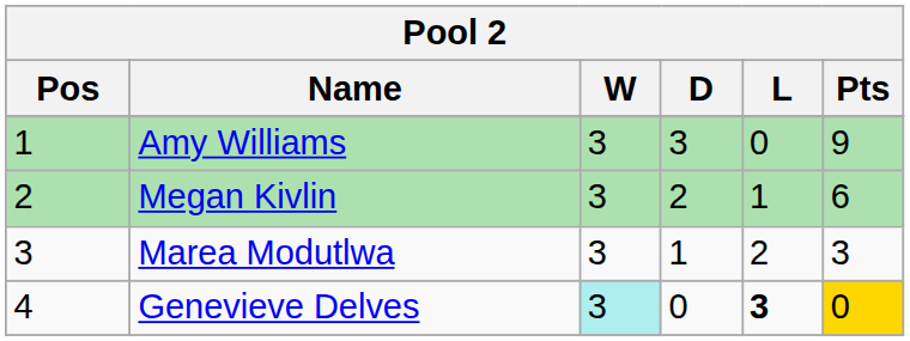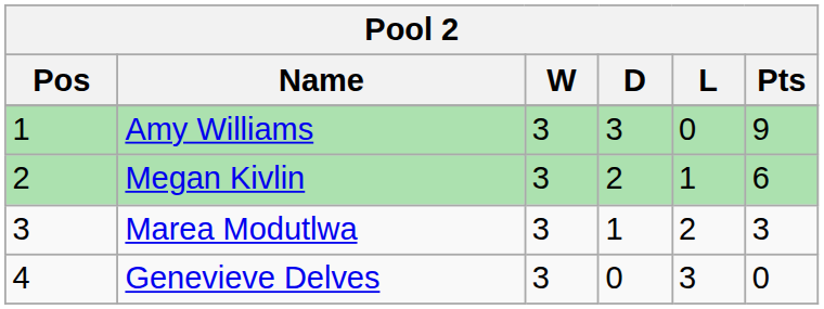Genevieve Delves | W: paleturquoise background -> no background
Genevieve Delves | L: bold -> normal
Genevieve Delves | Pts: gold background -> no background
